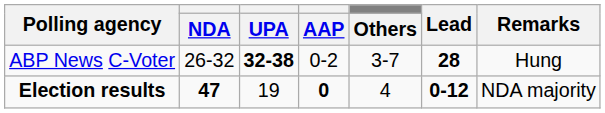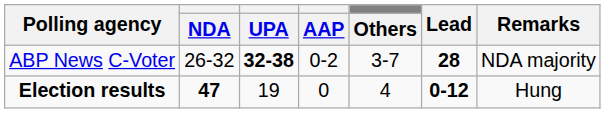ABP News C-Voter | Remarks: Hung -> NDA majority
Election results | AAP: bold -> normal
Election results | Remarks: NDA majority -> Hung
